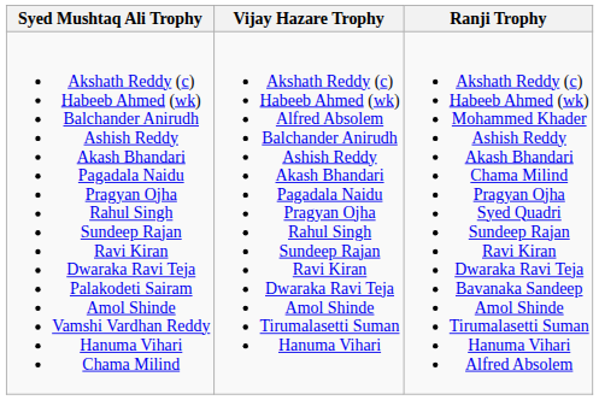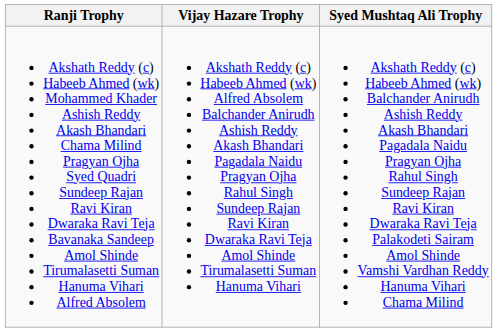columns swapped: Ranji Trophy <-> Syed Mushtaq Ali Trophy
